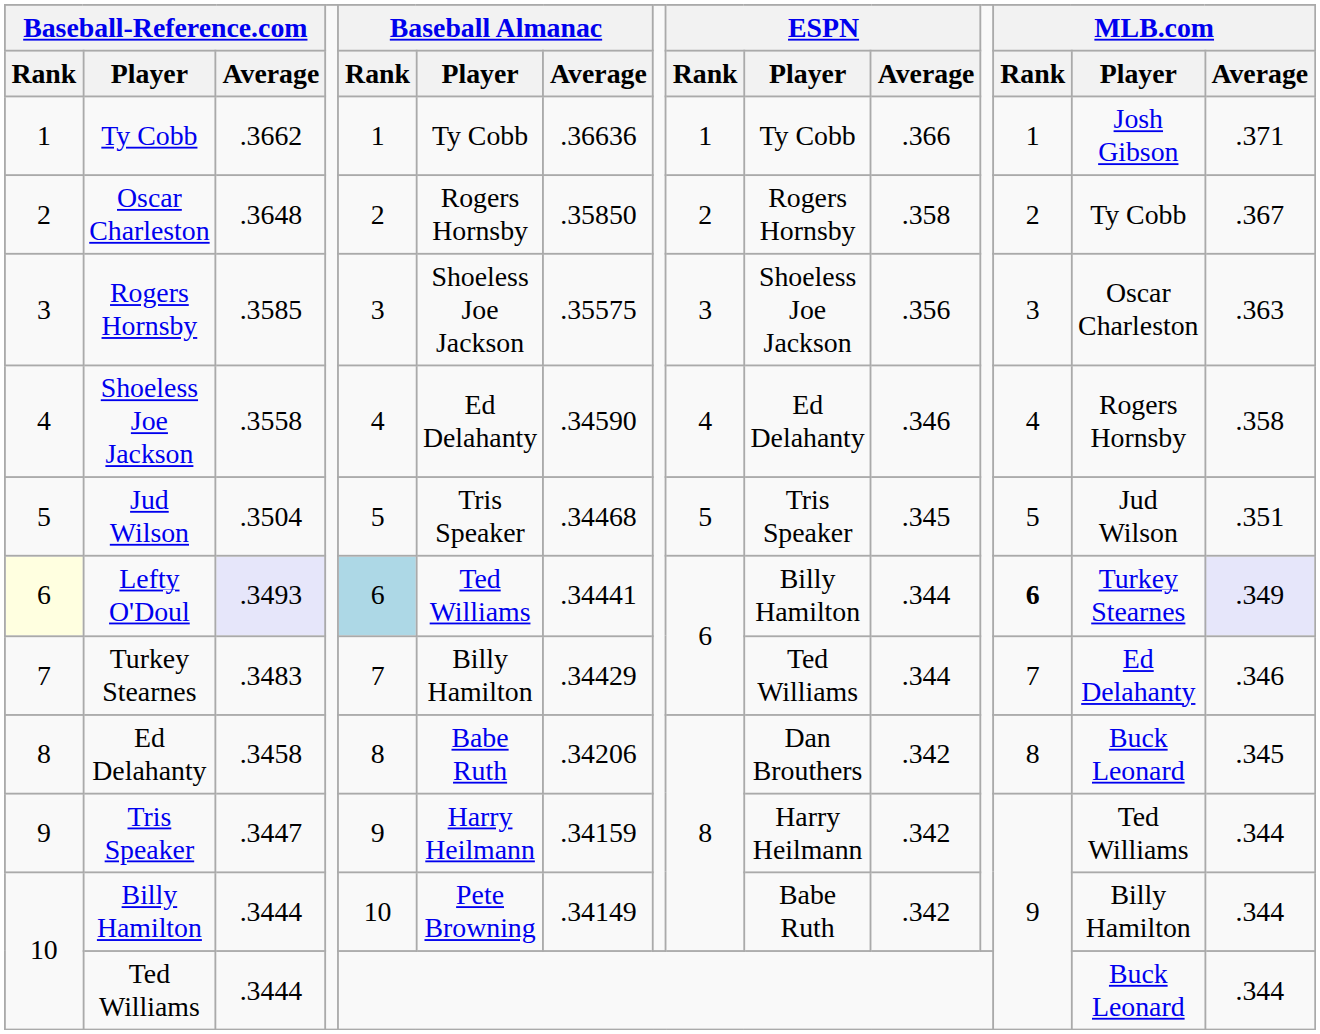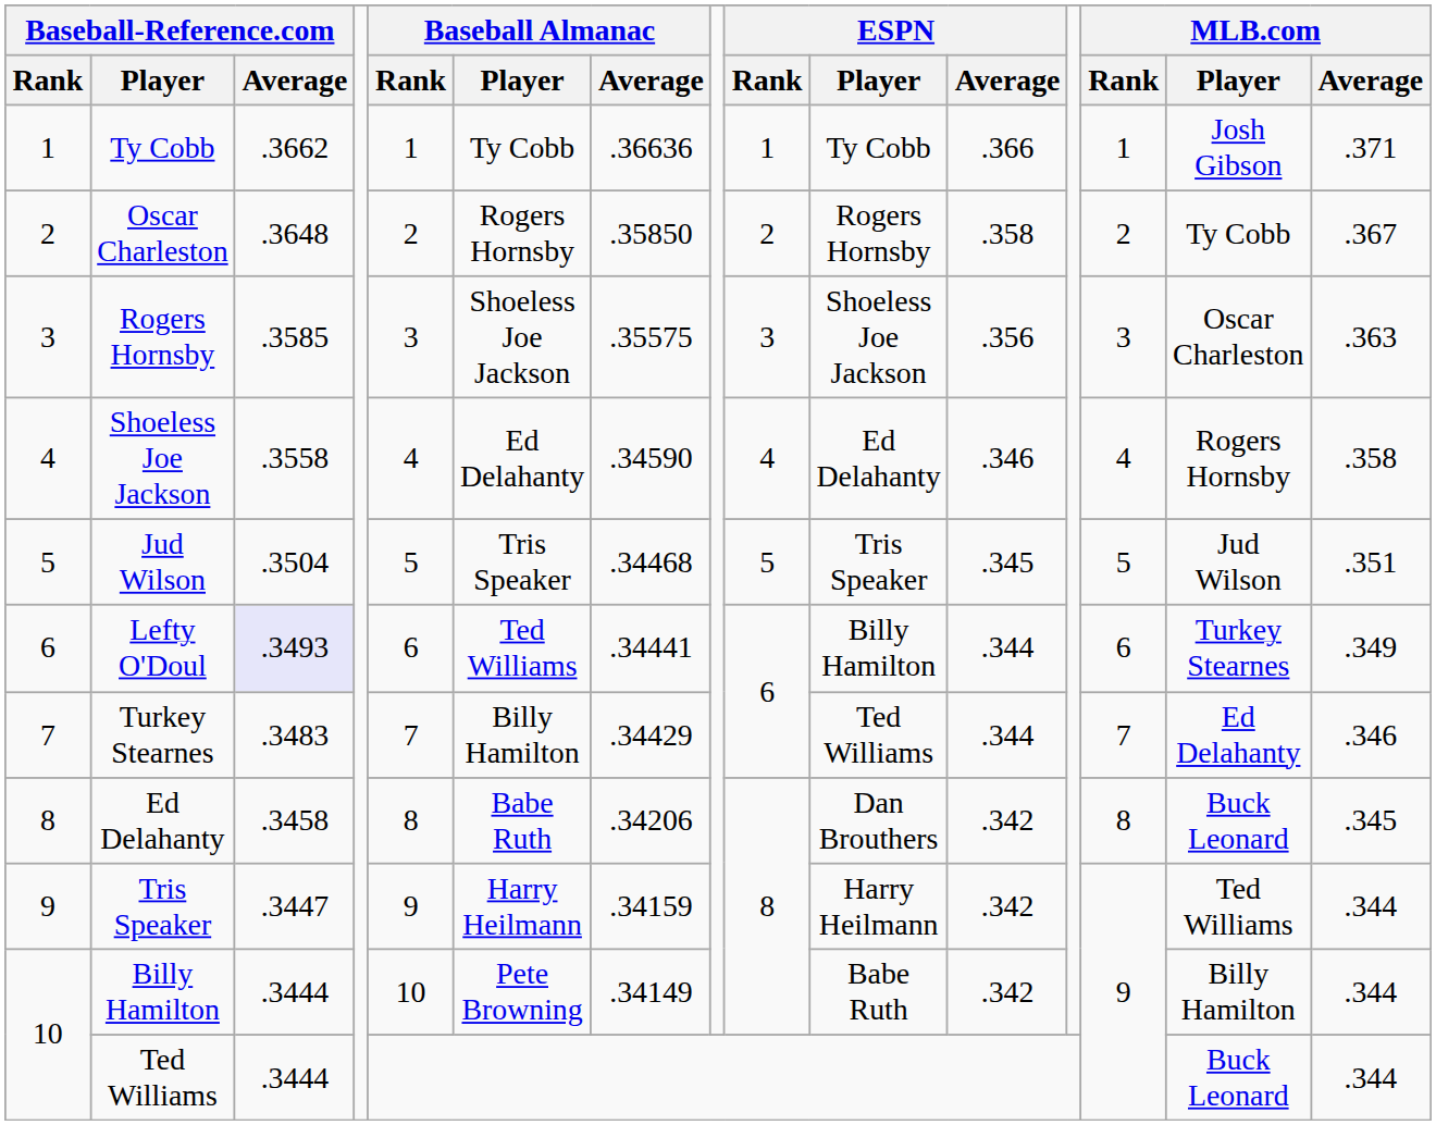Lefty O'Doul | Baseball-Reference.com / Rank: lightyellow background -> no background
Lefty O'Doul | Baseball Almanac / Rank: lightblue background -> no background
Lefty O'Doul | MLB.com / Rank: bold -> normal
Lefty O'Doul | MLB.com / Average: lavender background -> no background
